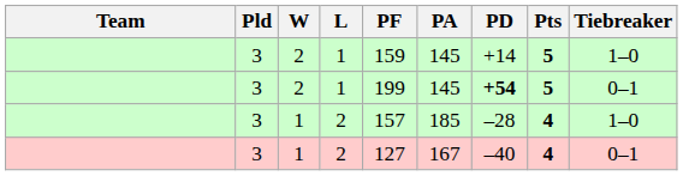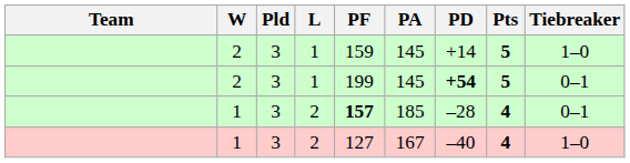columns swapped: Pld <-> W
row 4 | PF: normal -> bold
row 4 | Tiebreaker: 1–0 -> 0–1
row 5 | Tiebreaker: 0–1 -> 1–0
